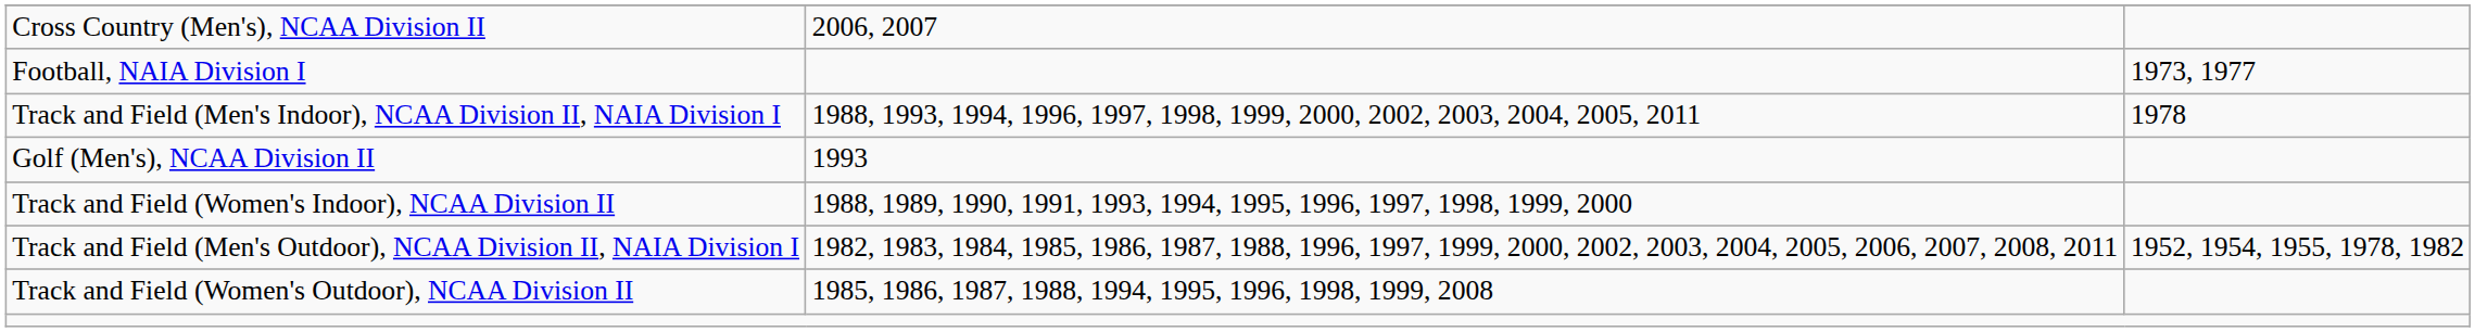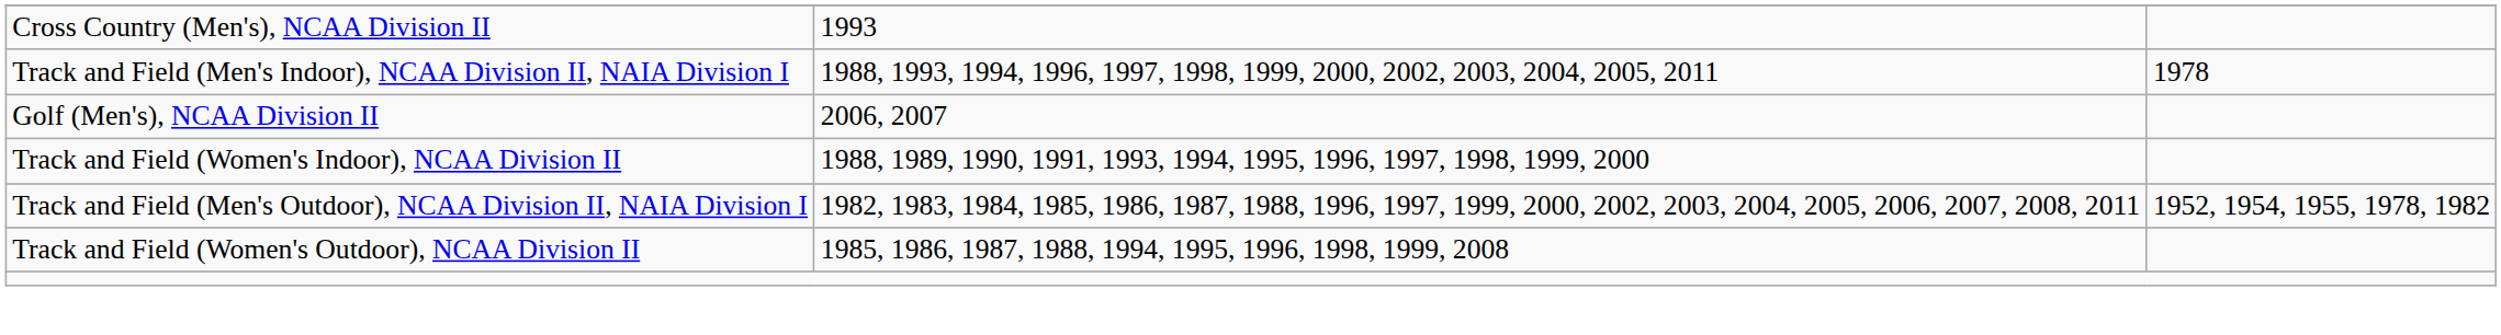Cross Country (Men's), NCAA Division II | column 2: 2006, 2007 -> 1993
- row: Football, NAIA Division I | 1973, 1977
Golf (Men's), NCAA Division II | column 2: 1993 -> 2006, 2007
